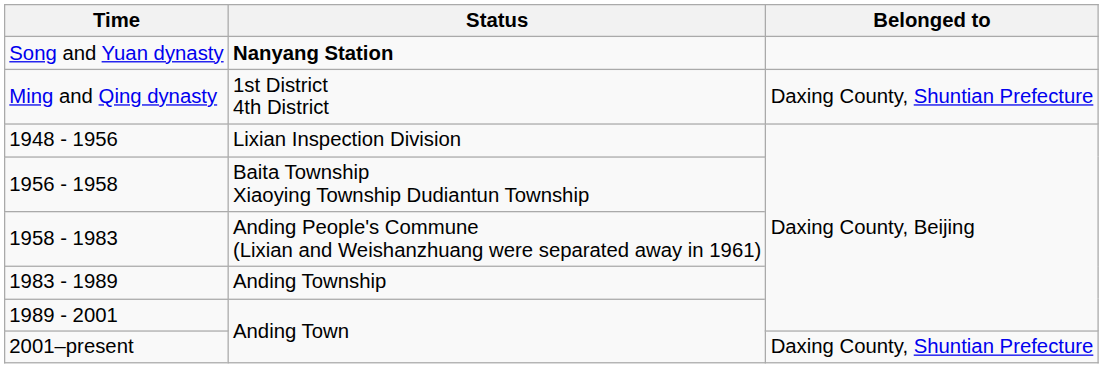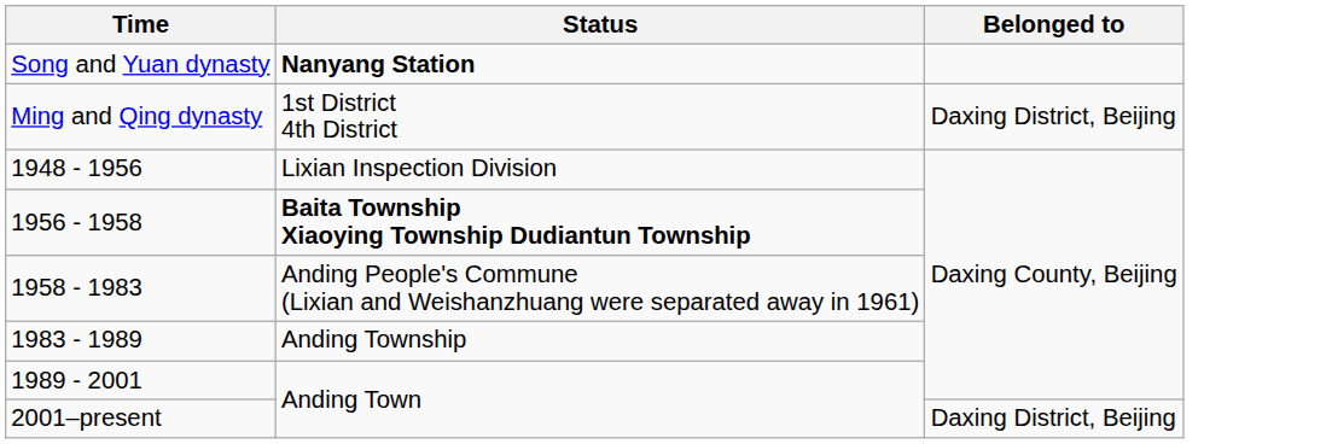Ming and Qing dynasty | Belonged to: Daxing County, Shuntian Prefecture -> Daxing District, Beijing
1956 - 1958 | Status: normal -> bold
2001–present | Belonged to: Daxing County, Shuntian Prefecture -> Daxing District, Beijing
